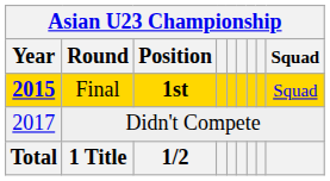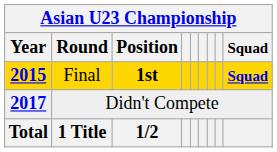Final | Asian U23 Championship / Squad: normal -> bold
Didn't Compete | Asian U23 Championship / Year: normal -> bold
